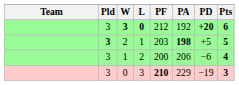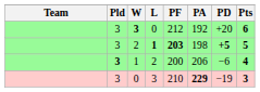row 2 | L: bold -> normal
row 2 | PD: bold -> normal
row 3 | Pld: bold -> normal
row 3 | L: normal -> bold
row 3 | PF: normal -> bold
row 3 | PA: bold -> normal
row 3 | PD: normal -> bold
row 4 | Pld: normal -> bold
row 5 | PF: bold -> normal
row 5 | PA: normal -> bold
